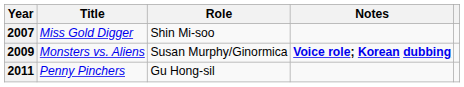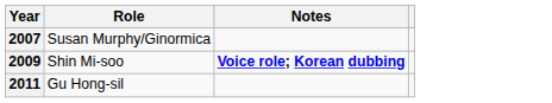- column: Title | Miss Gold Digger | Monsters vs. Aliens | Penny Pinchers
2007 | Role: Shin Mi-soo -> Susan Murphy/Ginormica
2009 | Role: Susan Murphy/Ginormica -> Shin Mi-soo
